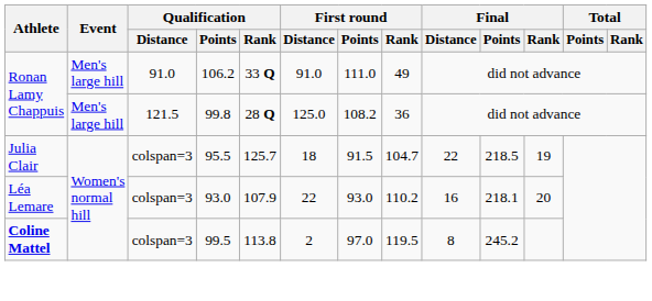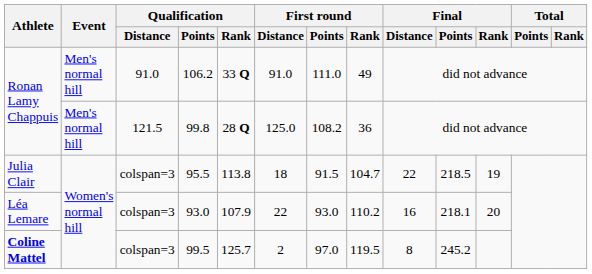106.2 | Event: Men's large hill -> Men's normal hill
99.8 | Event: Men's large hill -> Men's normal hill
95.5 | Qualification / Rank: 125.7 -> 113.8
99.5 | Qualification / Rank: 113.8 -> 125.7
